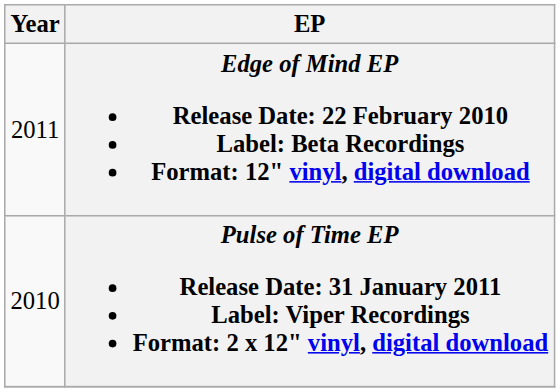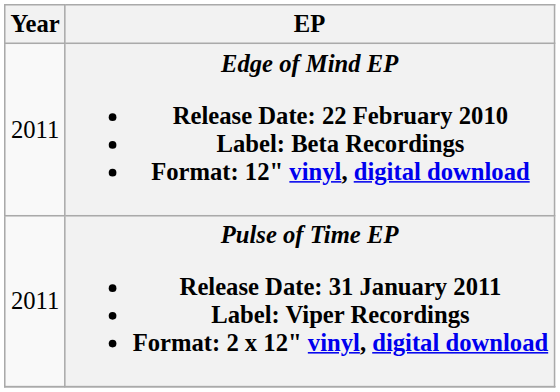row 3 | Year: 2010 -> 2011
